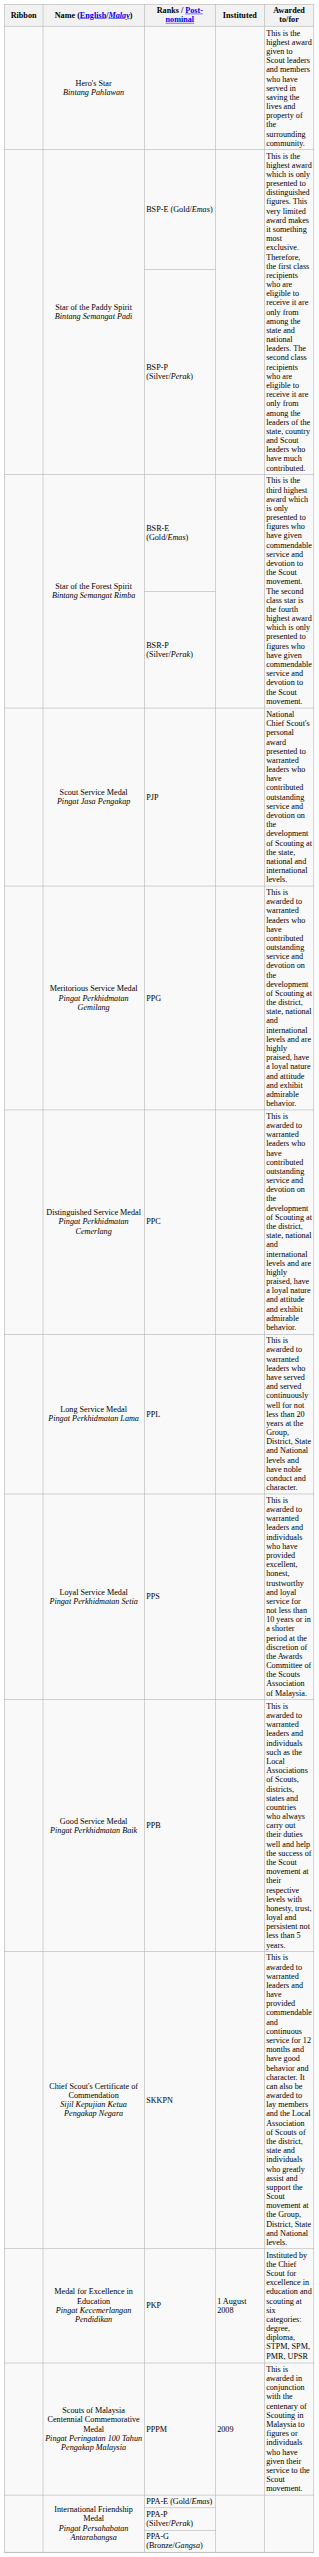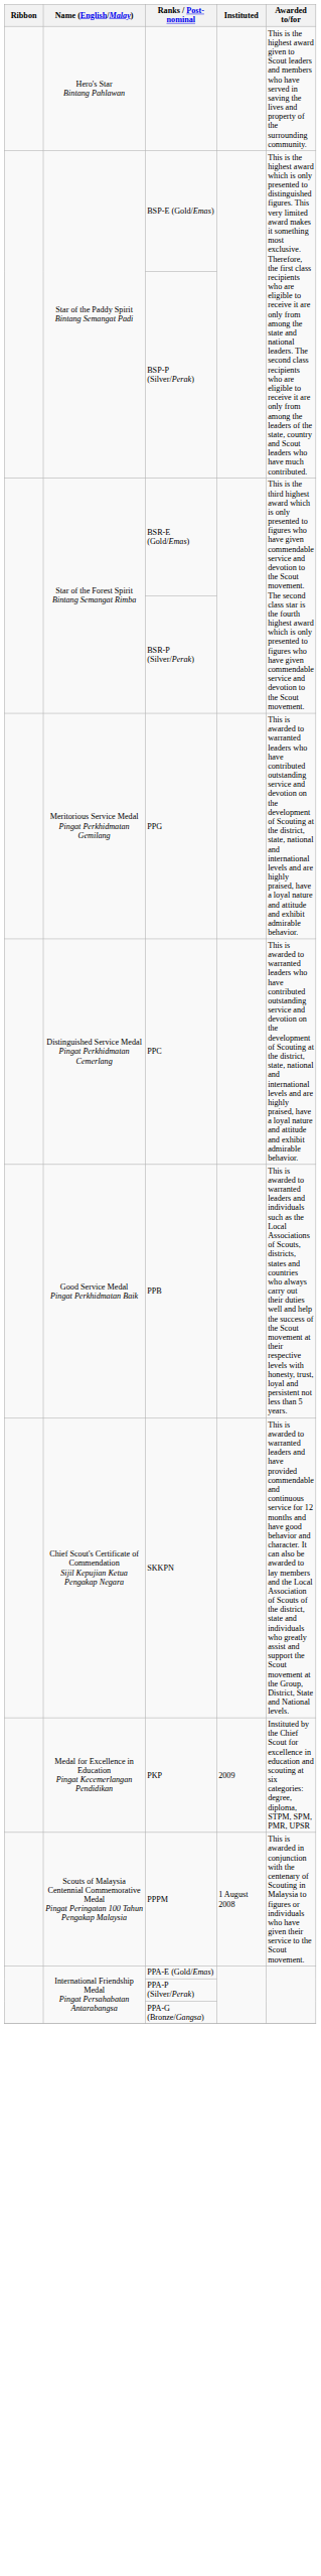- row: Scout Service Medal Pingat Jasa Pengakap | PJP | National Chief Scout's personal award presented to warranted leaders who have contributed outstanding service and devotion on the development of Scouting at the state, national and international levels.
- row: Long Service Medal Pingat Perkhidmatan Lama | PPL | This is awarded to warranted leaders who have served and served continuously well for not less than 20 years at the Group, District, State and National levels and have noble conduct and character.
- row: Loyal Service Medal Pingat Perkhidmatan Setia | PPS | This is awarded to warranted leaders and individuals who have provided excellent, honest, trustworthy and loyal service for not less than 10 years or in a shorter period at the discretion of the Awards Committee of the Scouts Association of Malaysia.
PKP | Instituted: 1 August 2008 -> 2009
PPPM | Instituted: 2009 -> 1 August 2008
